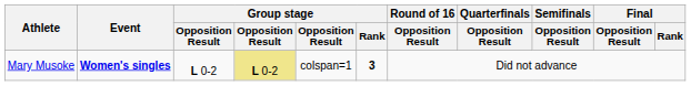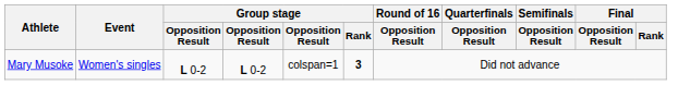Mary Musoke | Event: bold -> normal
Mary Musoke | column 4: khaki background -> no background
